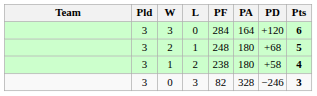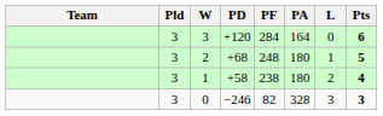columns swapped: L <-> PD
